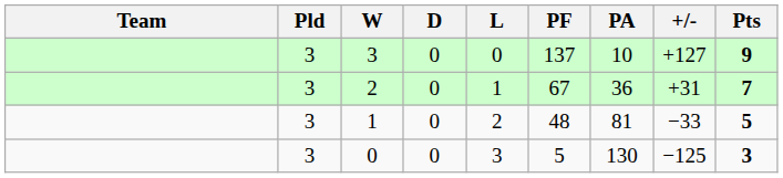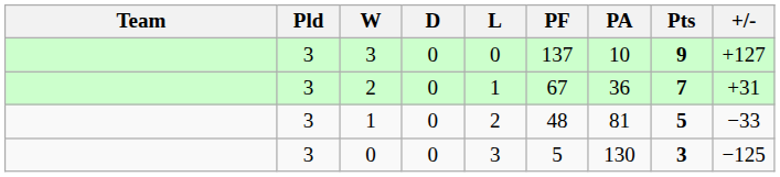columns swapped: +/- <-> Pts
